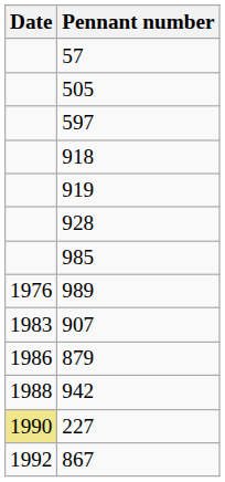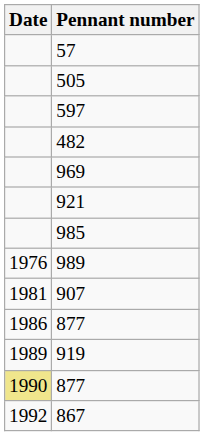row 5 | Pennant number: 918 -> 482
row 6 | Pennant number: 919 -> 969
row 7 | Pennant number: 928 -> 921
row 10 | Date: 1983 -> 1981
row 11 | Pennant number: 879 -> 877
row 12 | Date: 1988 -> 1989
row 12 | Pennant number: 942 -> 919
row 13 | Pennant number: 227 -> 877
